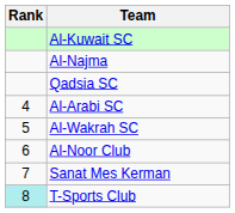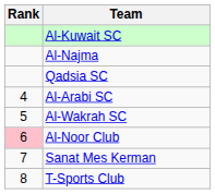Al-Noor Club | Rank: no background -> pink background
T-Sports Club | Rank: paleturquoise background -> no background
